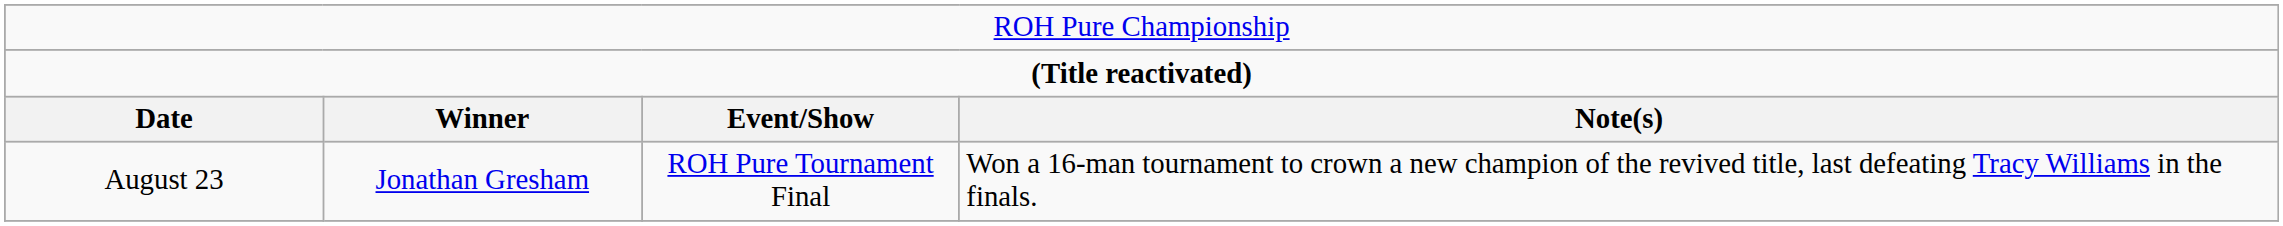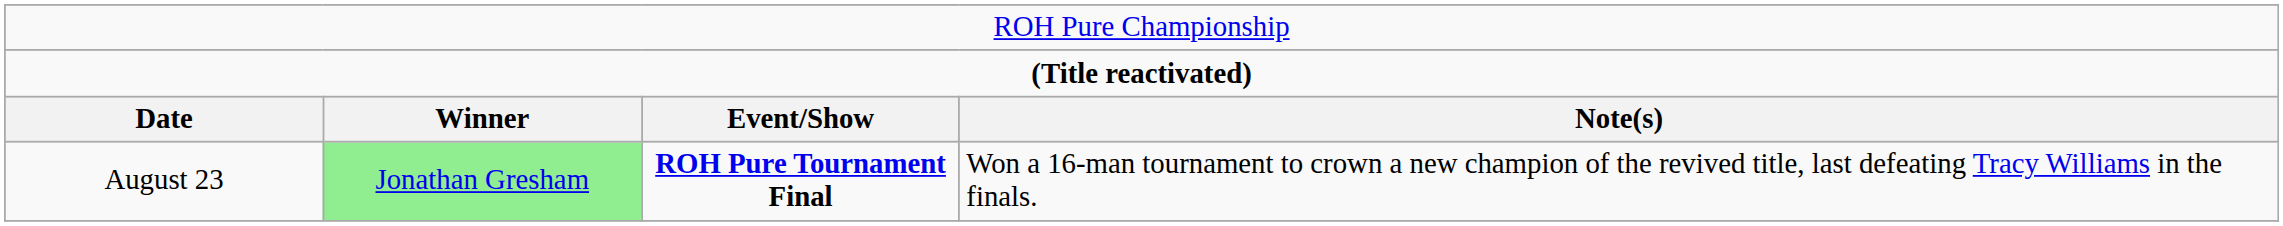August 23 | column 2: no background -> lightgreen background
August 23 | column 3: normal -> bold
